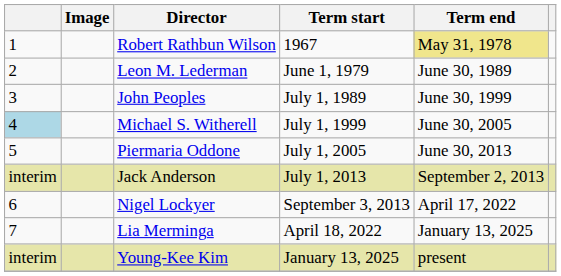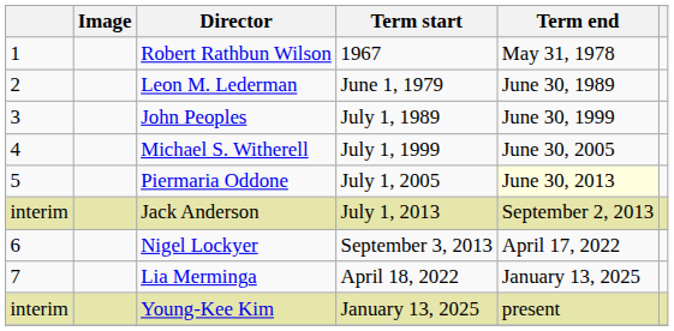Robert Rathbun Wilson | Term end: khaki background -> no background
Michael S. Witherell | column 1: lightblue background -> no background
Piermaria Oddone | Term end: no background -> lightyellow background
